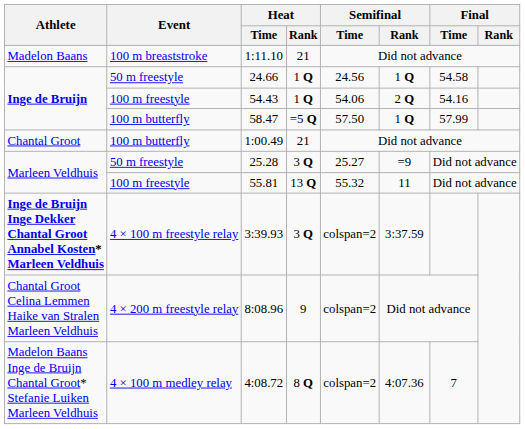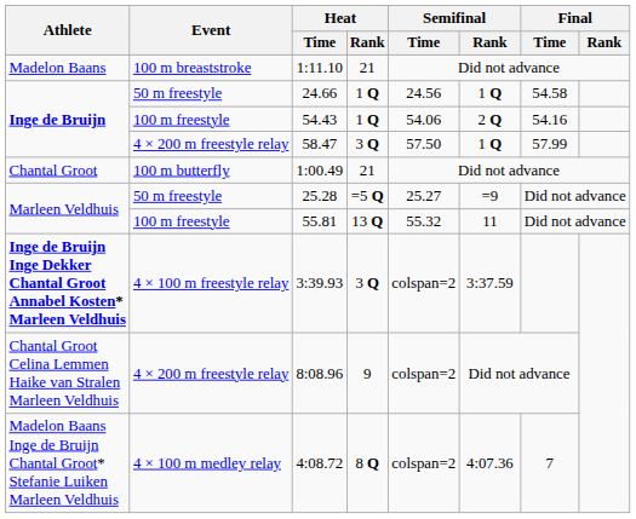58.47 | Event: 100 m butterfly -> 4 × 200 m freestyle relay
58.47 | Heat / Rank: =5 Q -> 3 Q
25.28 | Heat / Rank: 3 Q -> =5 Q
